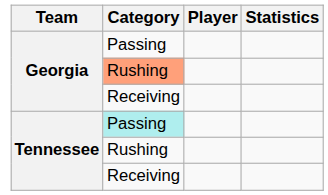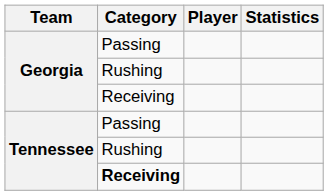Georgia / Rushing | Category: lightsalmon background -> no background
Tennessee / Passing | Category: paleturquoise background -> no background
Tennessee / Receiving | Category: normal -> bold
